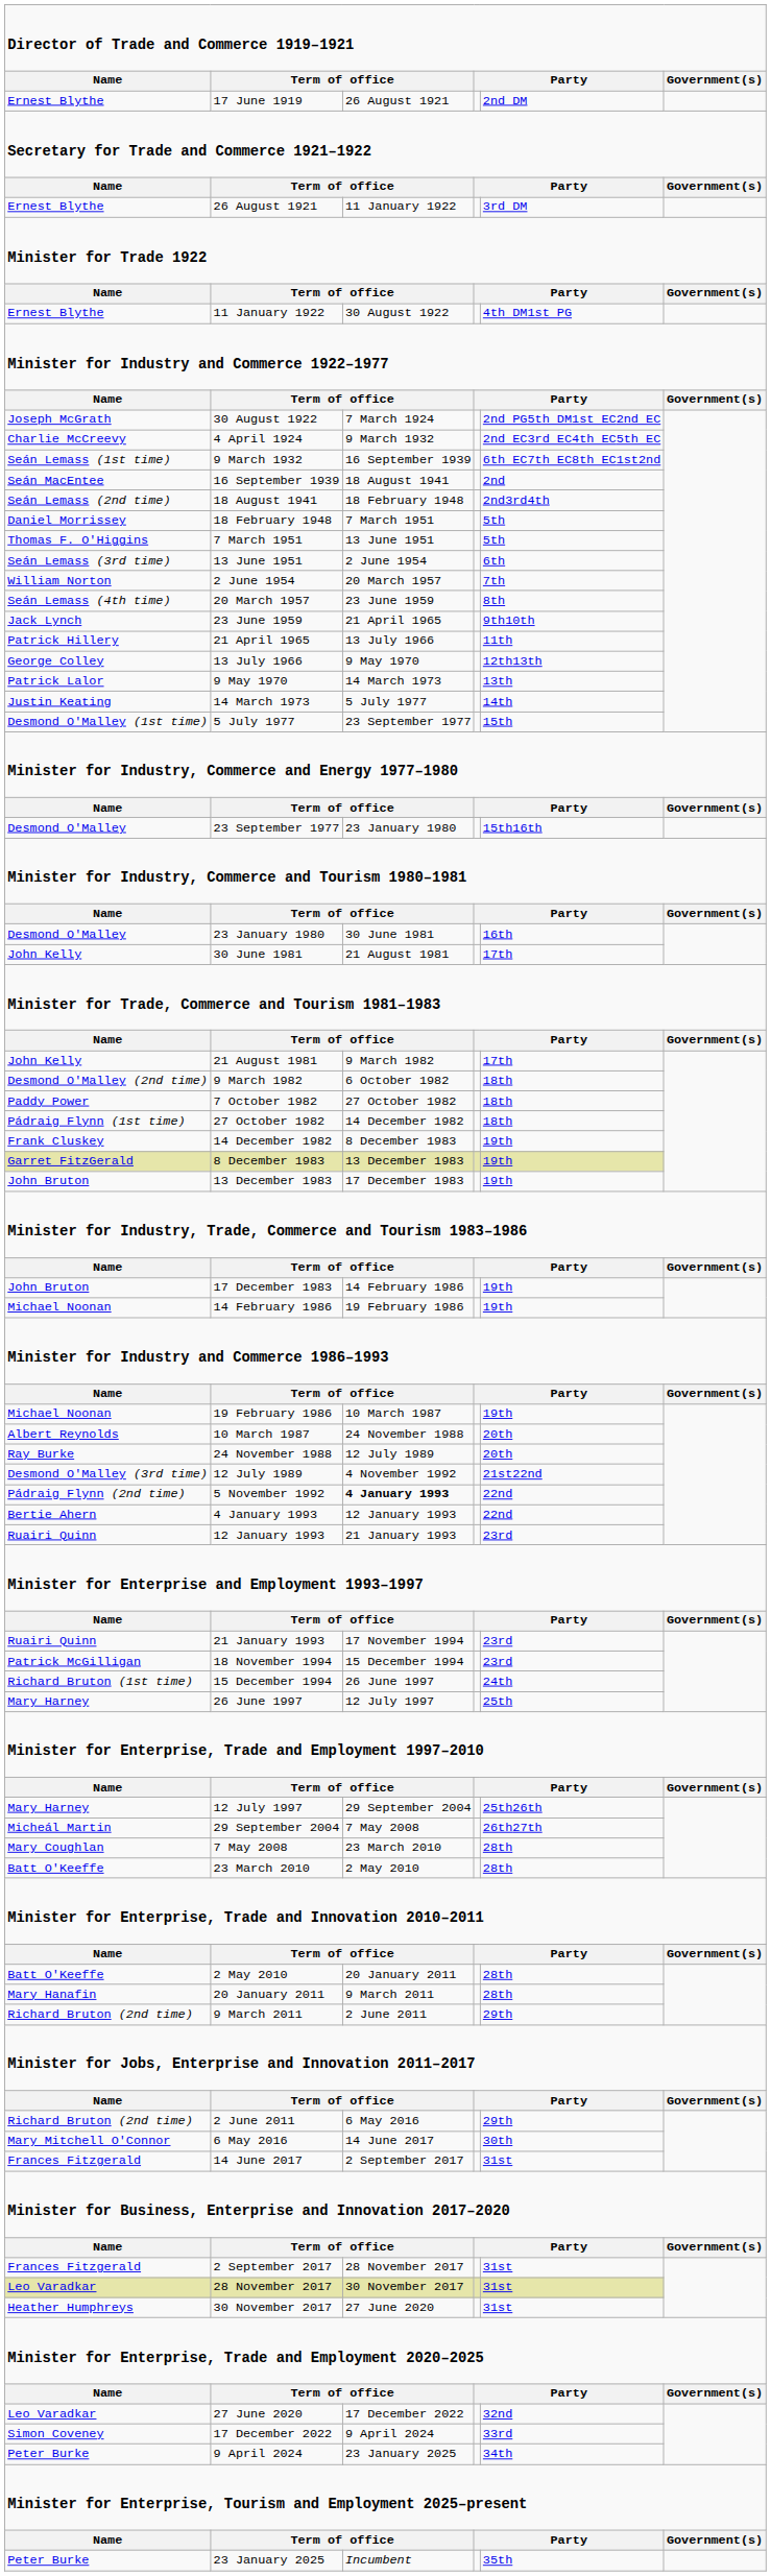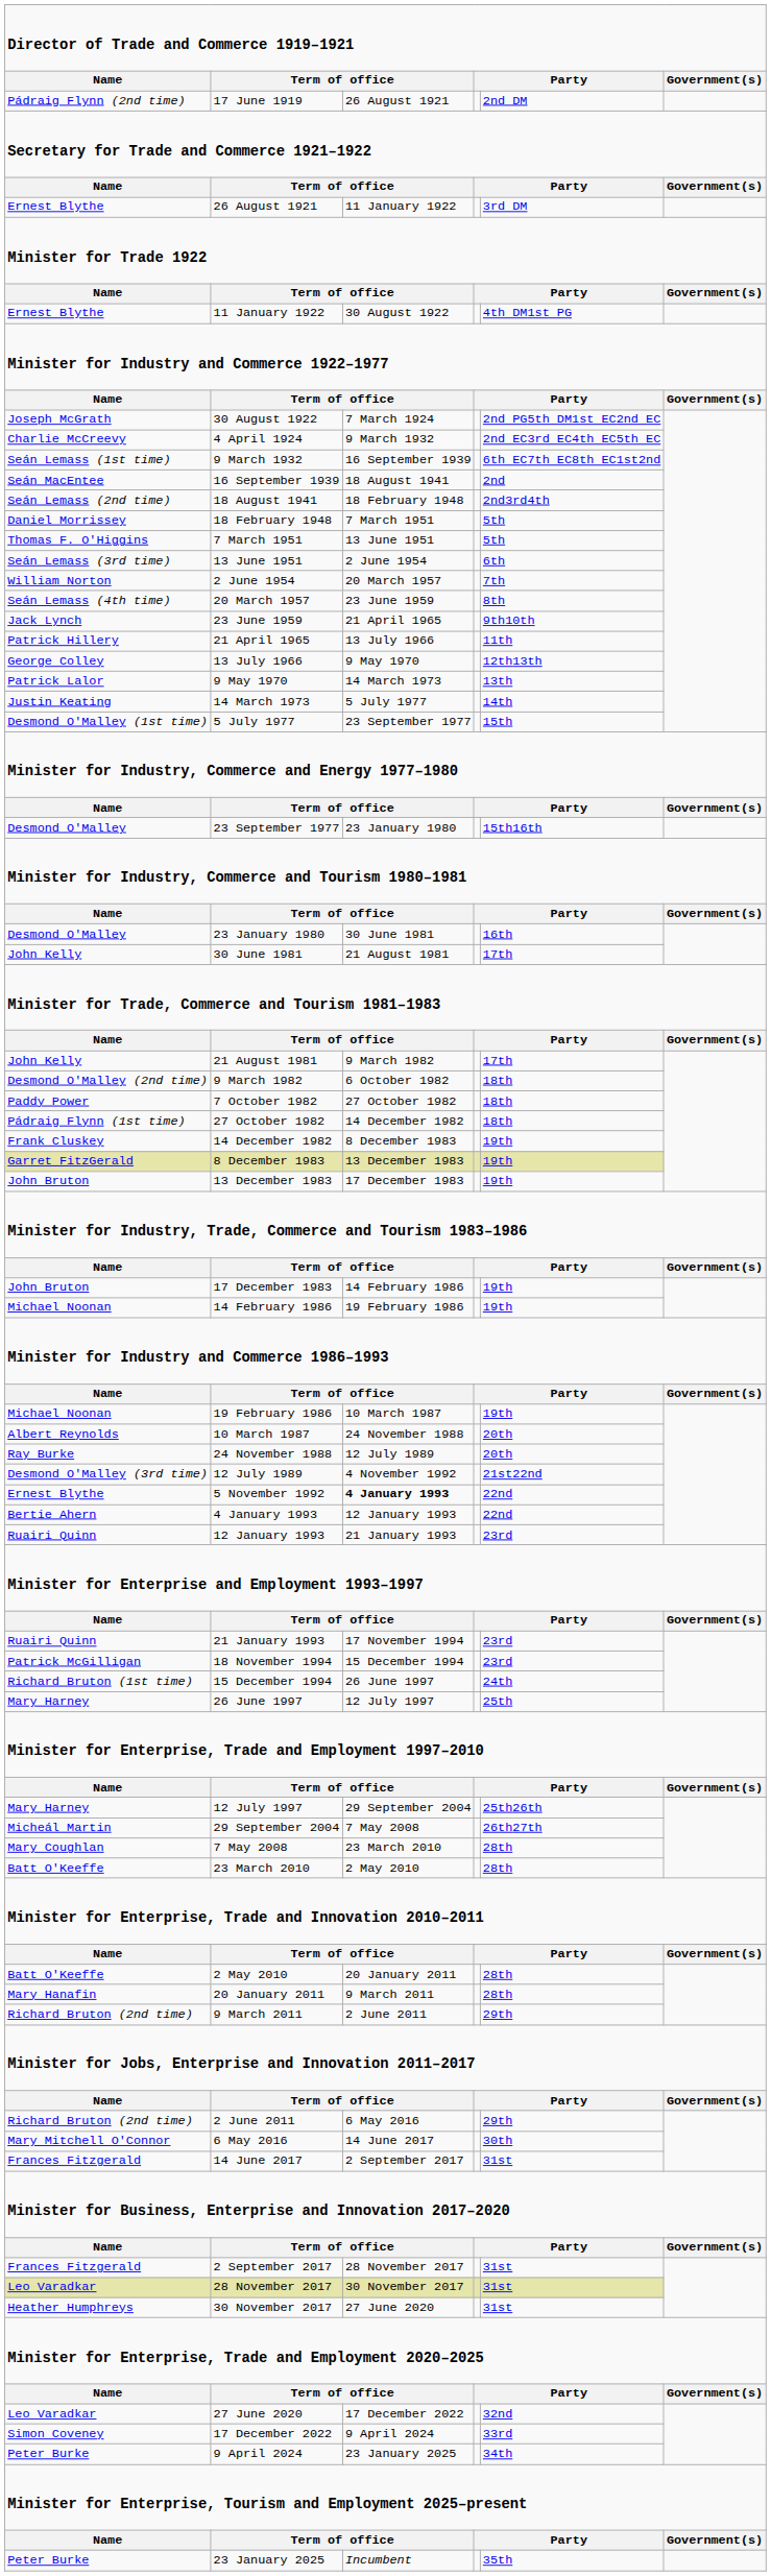17 June 1919 | column 1: Ernest Blythe -> Pádraig Flynn (2nd time)
5 November 1992 | column 1: Pádraig Flynn (2nd time) -> Ernest Blythe
